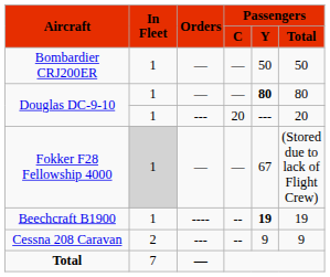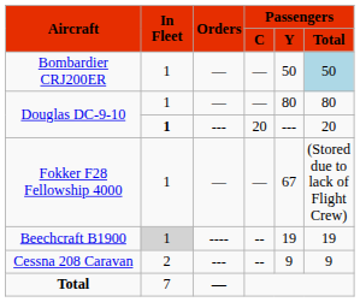Bombardier CRJ200ER | Passengers / Total: no background -> lightblue background
Douglas DC-9-10 / — | Passengers / Y: bold -> normal
Douglas DC-9-10 / 20 | In Fleet: normal -> bold
Fokker F28 Fellowship 4000 | In Fleet: lightgrey background -> no background
Beechcraft B1900 | In Fleet: no background -> lightgrey background
Beechcraft B1900 | Passengers / Y: bold -> normal
